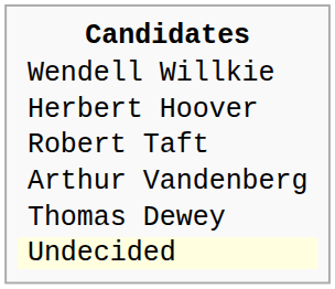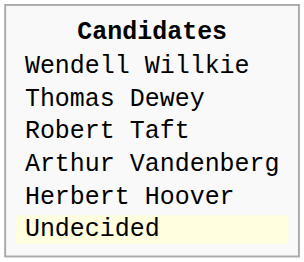row 3 | column 1: Herbert Hoover -> Thomas Dewey
row 6 | column 1: Thomas Dewey -> Herbert Hoover
